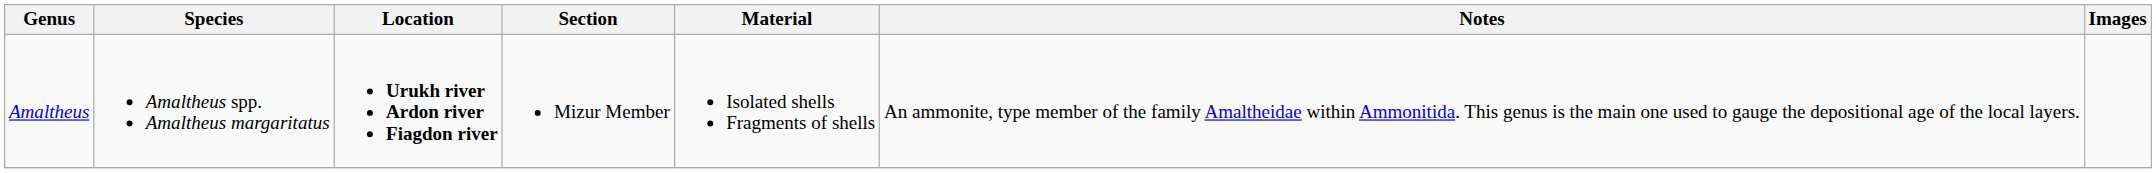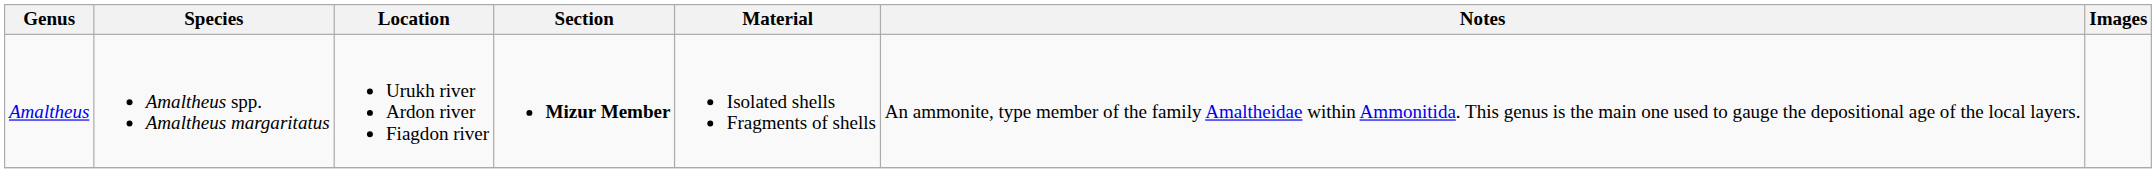Amaltheus | Location: bold -> normal
Amaltheus | Section: normal -> bold
